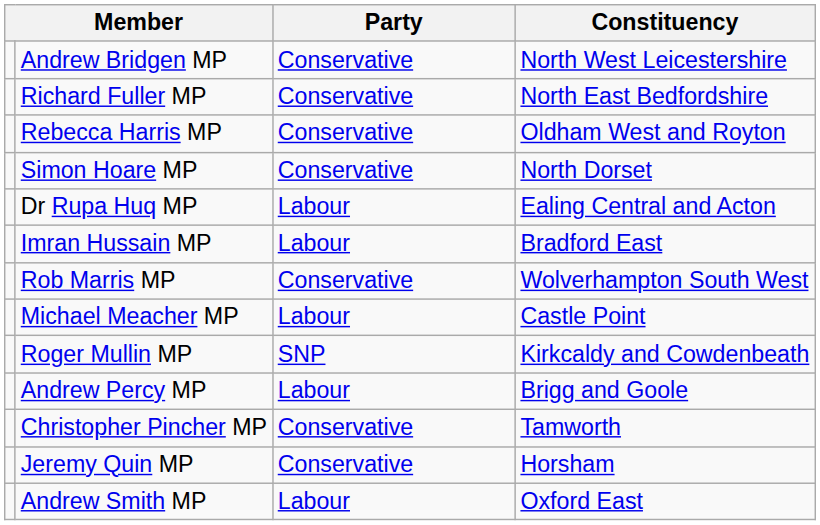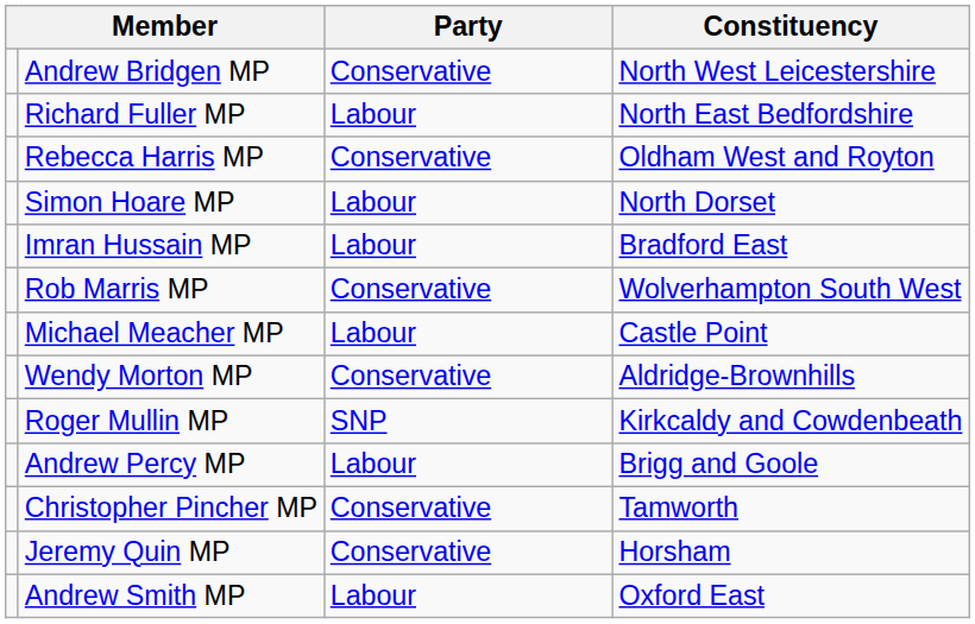Richard Fuller MP | Party: Conservative -> Labour
Simon Hoare MP | Party: Conservative -> Labour
- row: Dr Rupa Huq MP | Labour | Ealing Central and Acton
+ row: Wendy Morton MP | Conservative | Aldridge-Brownhills
